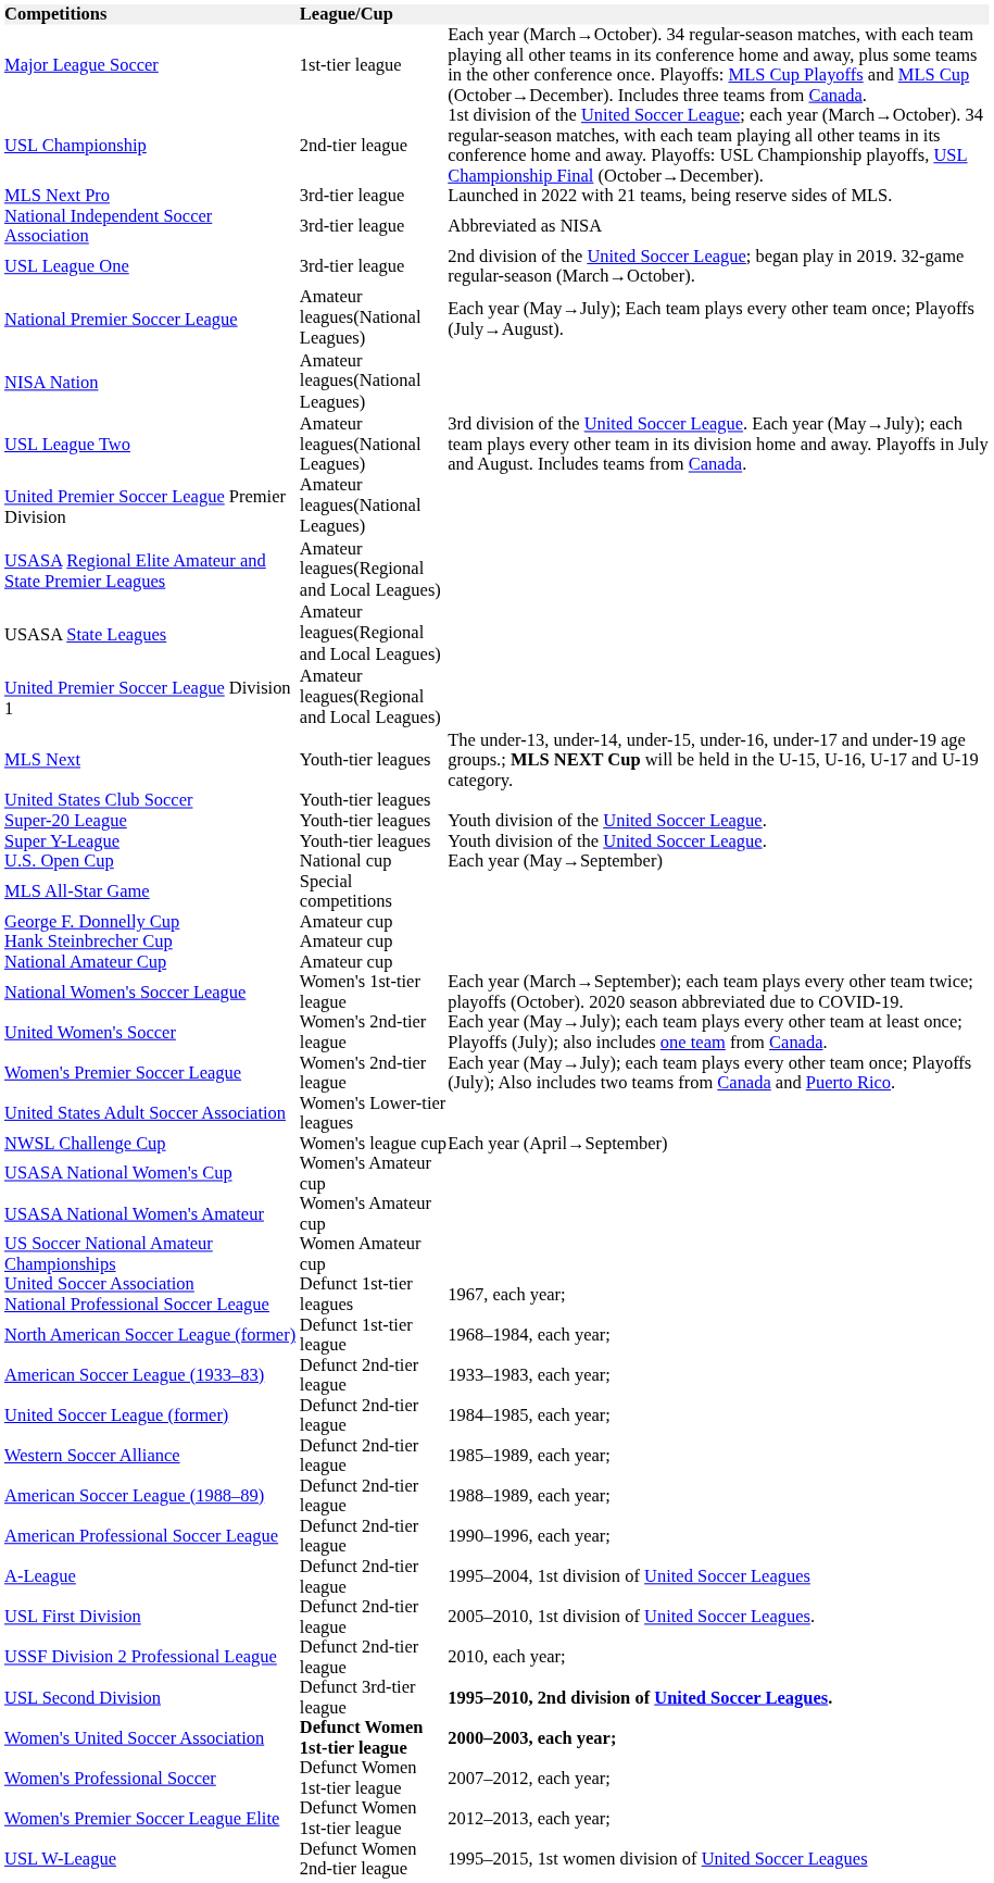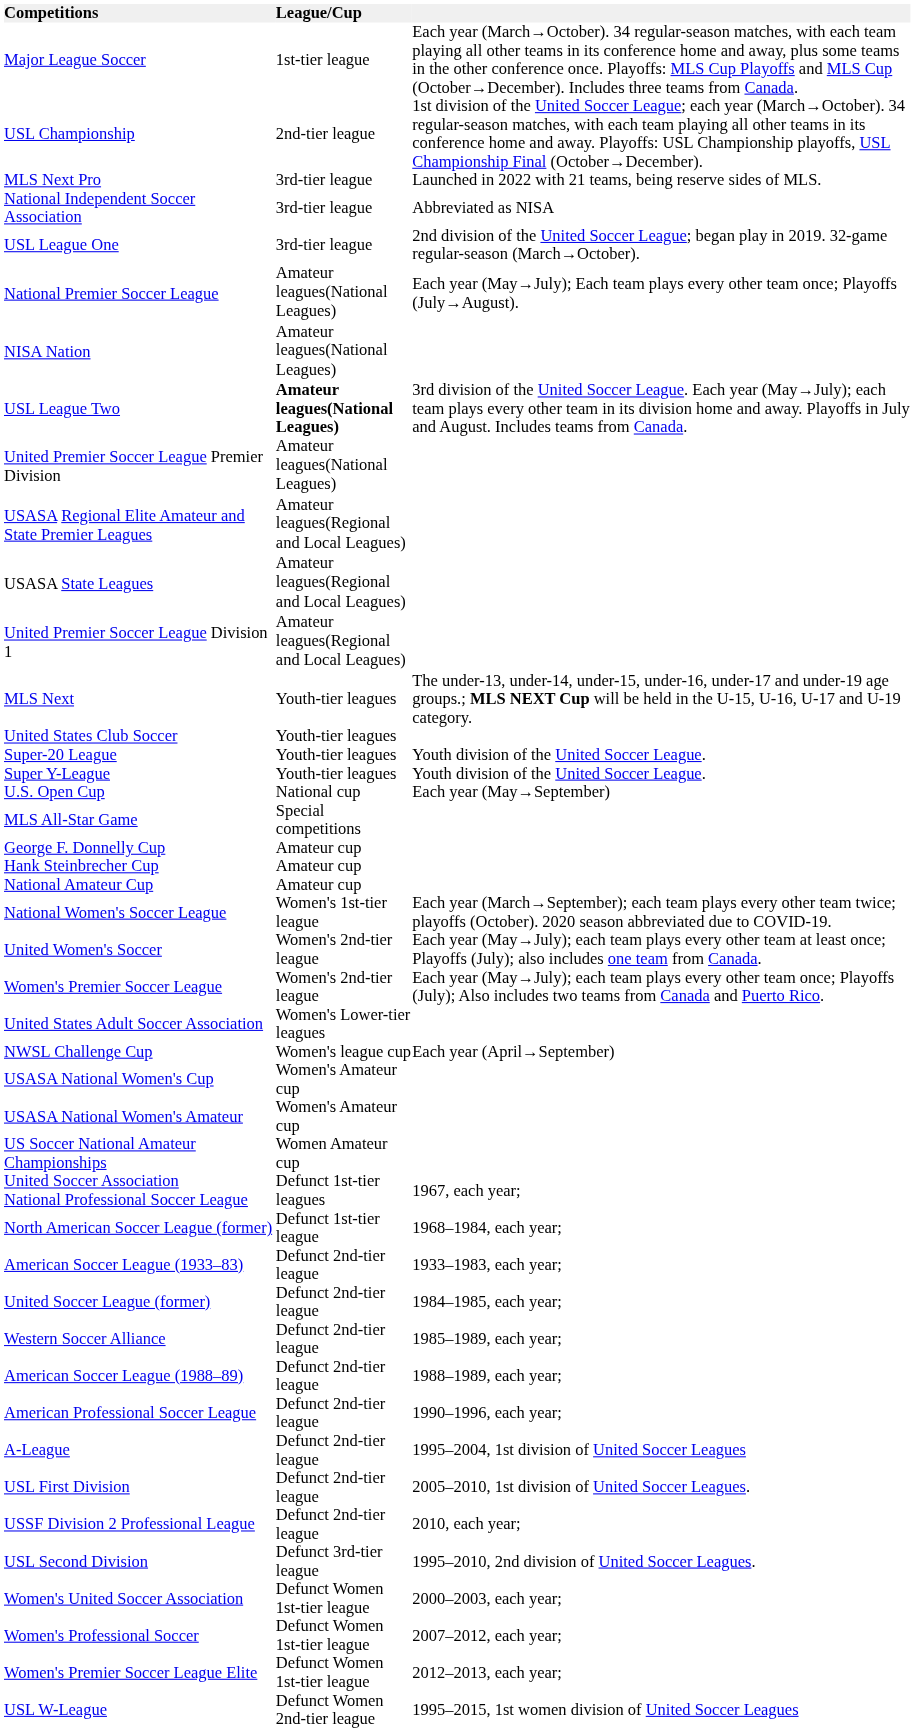USL League Two | League/Cup: normal -> bold
USL Second Division | column 3: bold -> normal
Women's United Soccer Association | League/Cup: bold -> normal
Women's United Soccer Association | column 3: bold -> normal
